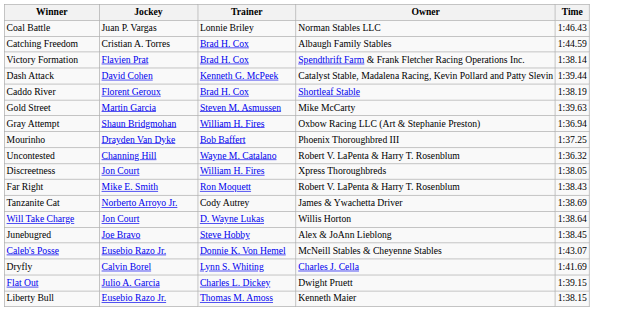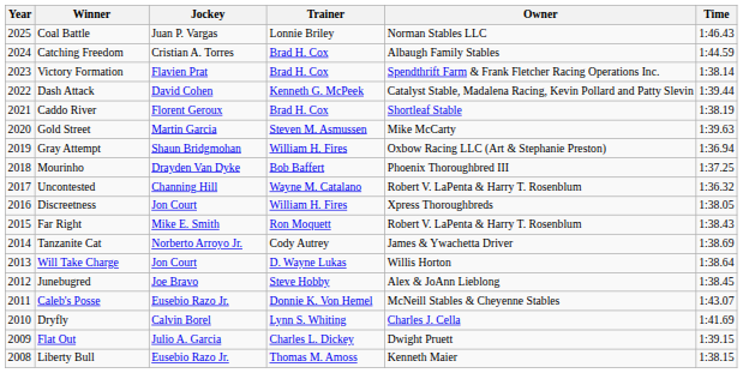+ column: Year | 2025 | 2024 | 2023 | 2022 | 2021 | 2020 | 2019 | 2018 | 2017 | 2016 | 2015 | 2014 | 2013 | 2012 | 2011 | 2010 | 2009 | 2008
